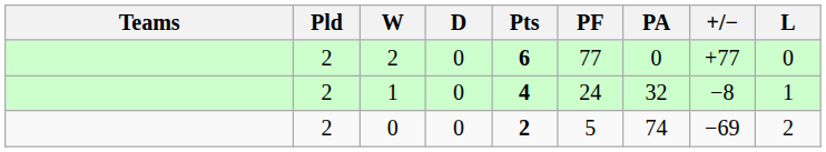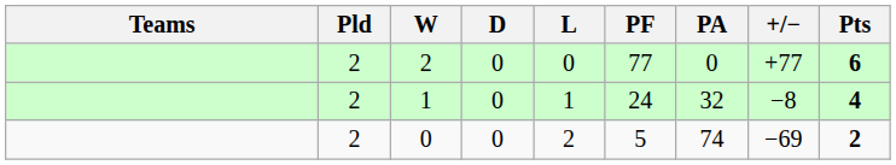columns swapped: L <-> Pts
